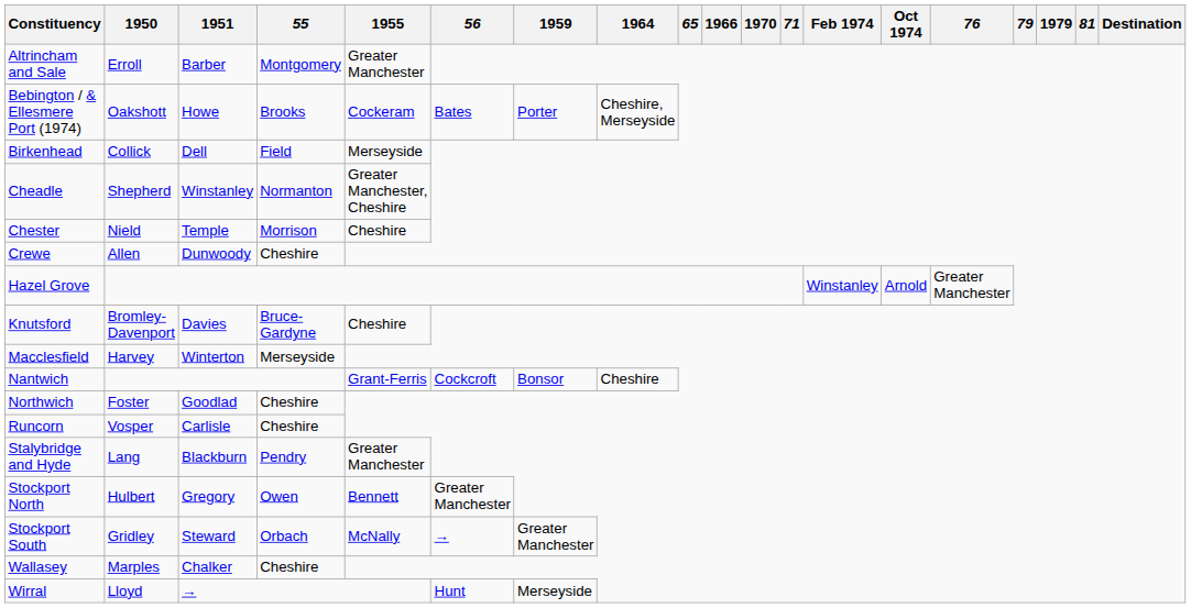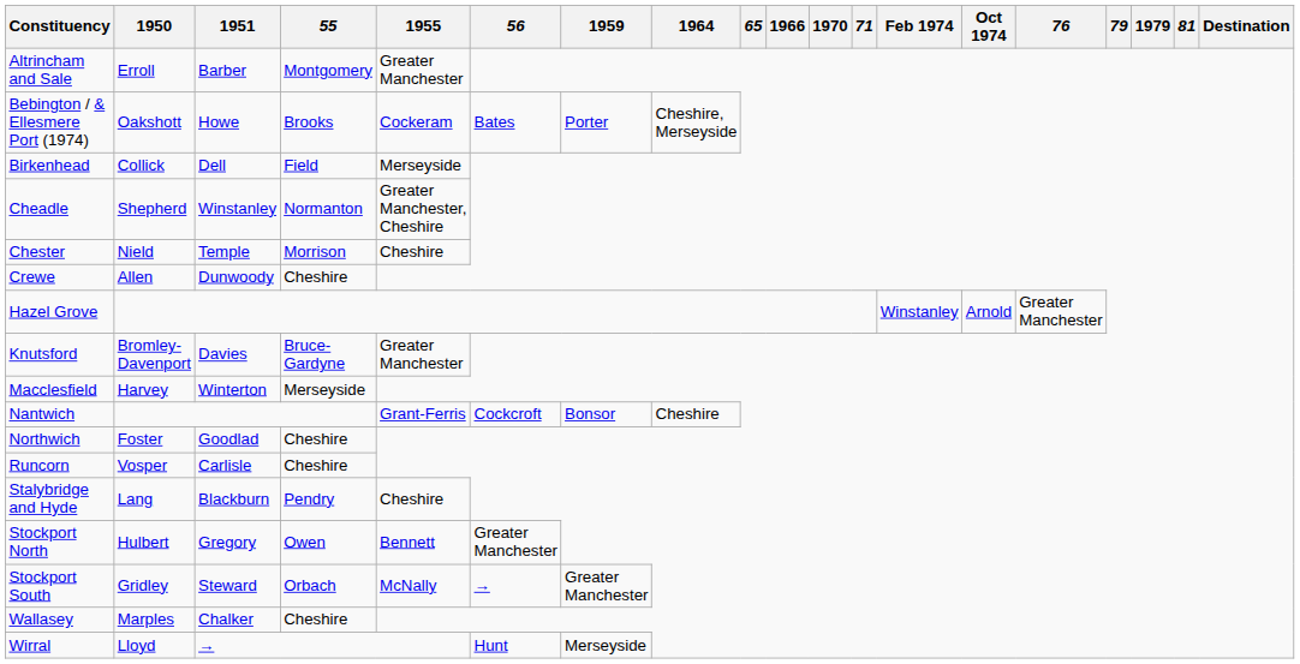Knutsford | 1955: Cheshire -> Greater Manchester
Stalybridge and Hyde | 1955: Greater Manchester -> Cheshire
